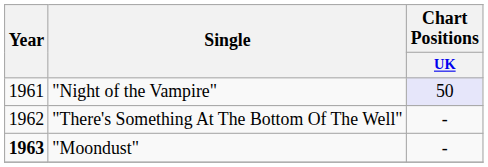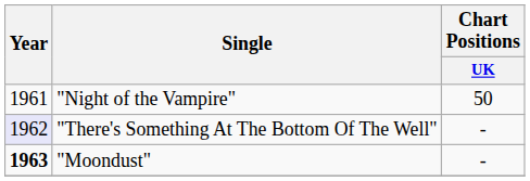"Night of the Vampire" | Chart Positions / UK: lavender background -> no background
"There's Something At The Bottom Of The Well" | Year: no background -> lavender background
